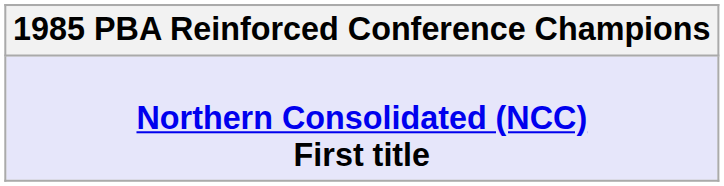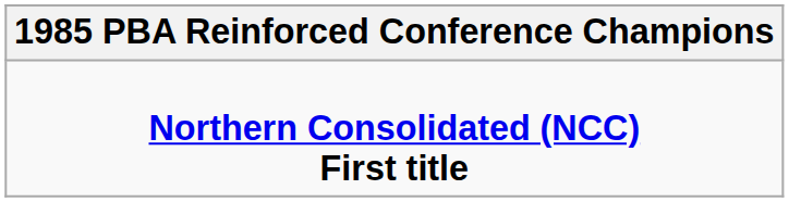row 2 | column 1: lavender background -> no background
